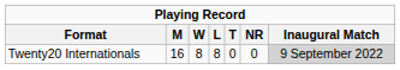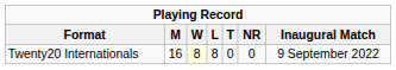Twenty20 Internationals | W: no background -> lightyellow background
Twenty20 Internationals | Inaugural Match: lightgrey background -> no background
